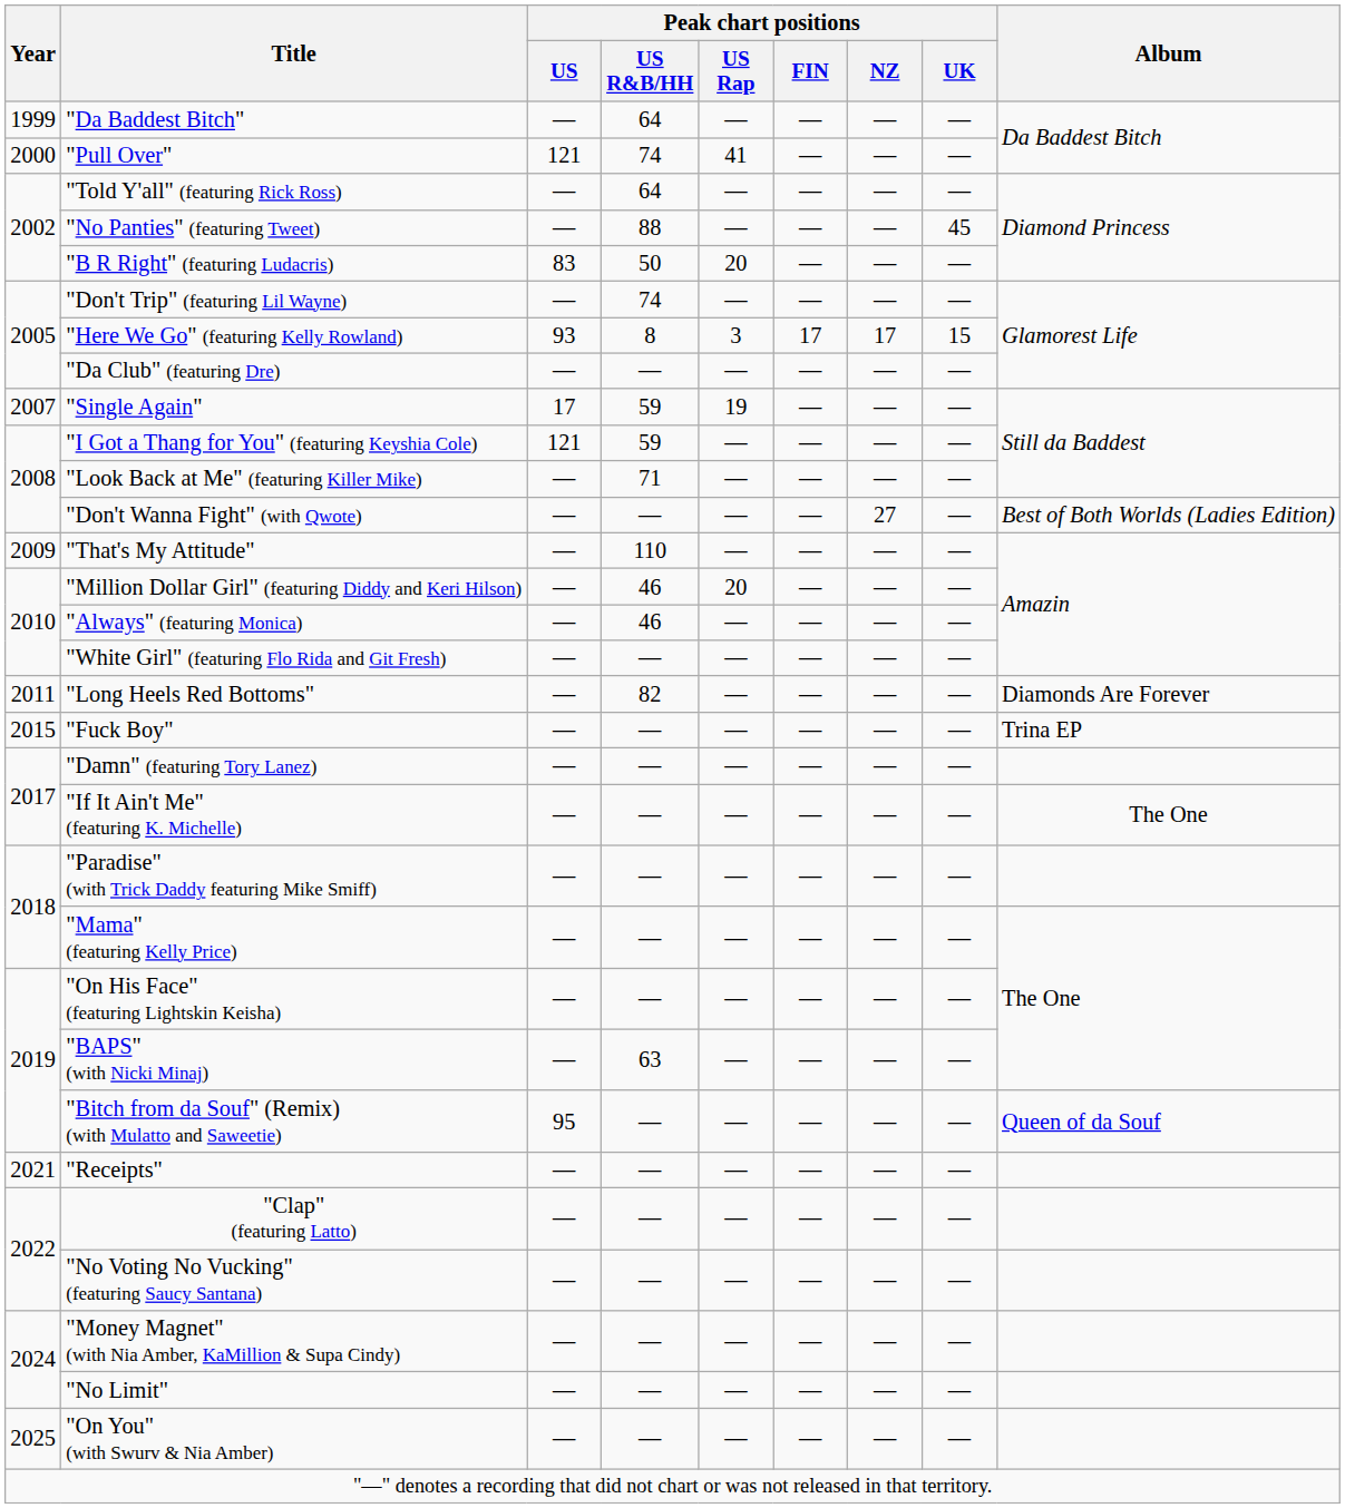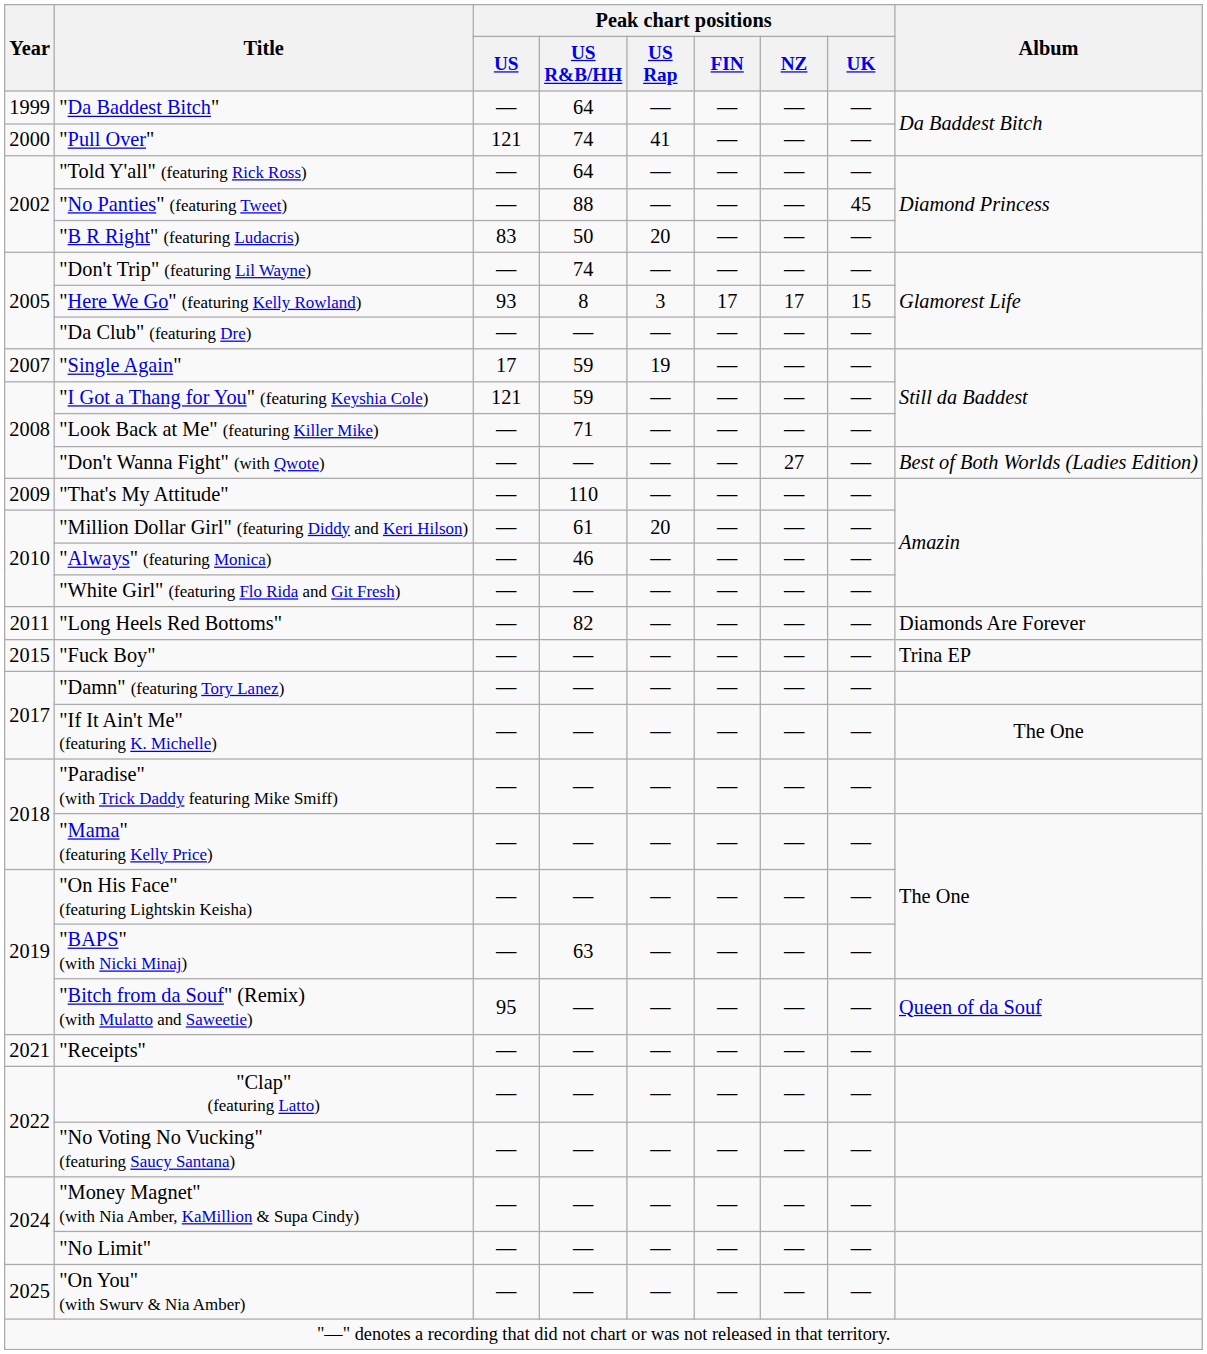"Million Dollar Girl" (featuring Diddy and Keri Hilson) | Peak chart positions / US R&B/HH: 46 -> 61
